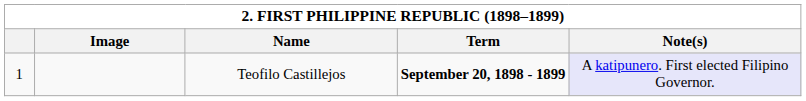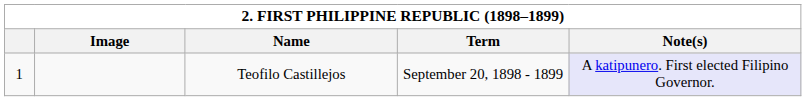Teofilo Castillejos | Term: bold -> normal
